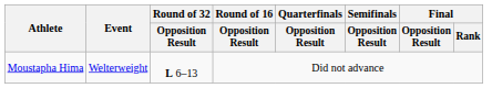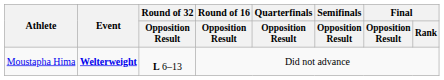Moustapha Hima | Event: normal -> bold
